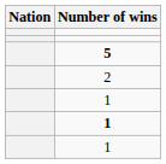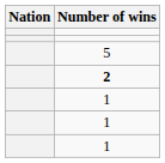row 4 | Number of wins: bold -> normal
row 5 | Number of wins: normal -> bold
row 7 | Number of wins: bold -> normal
